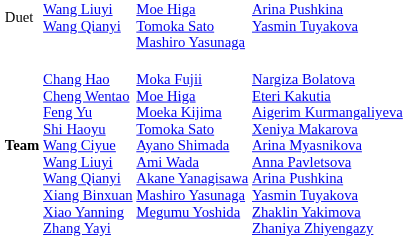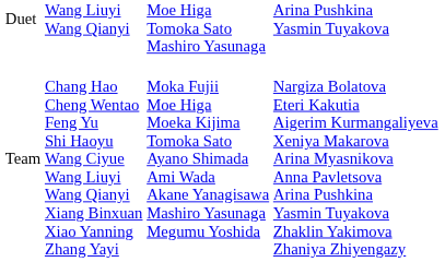Team | column 1: bold -> normal
